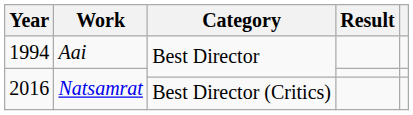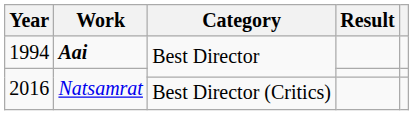1994 | Work: normal -> bold
